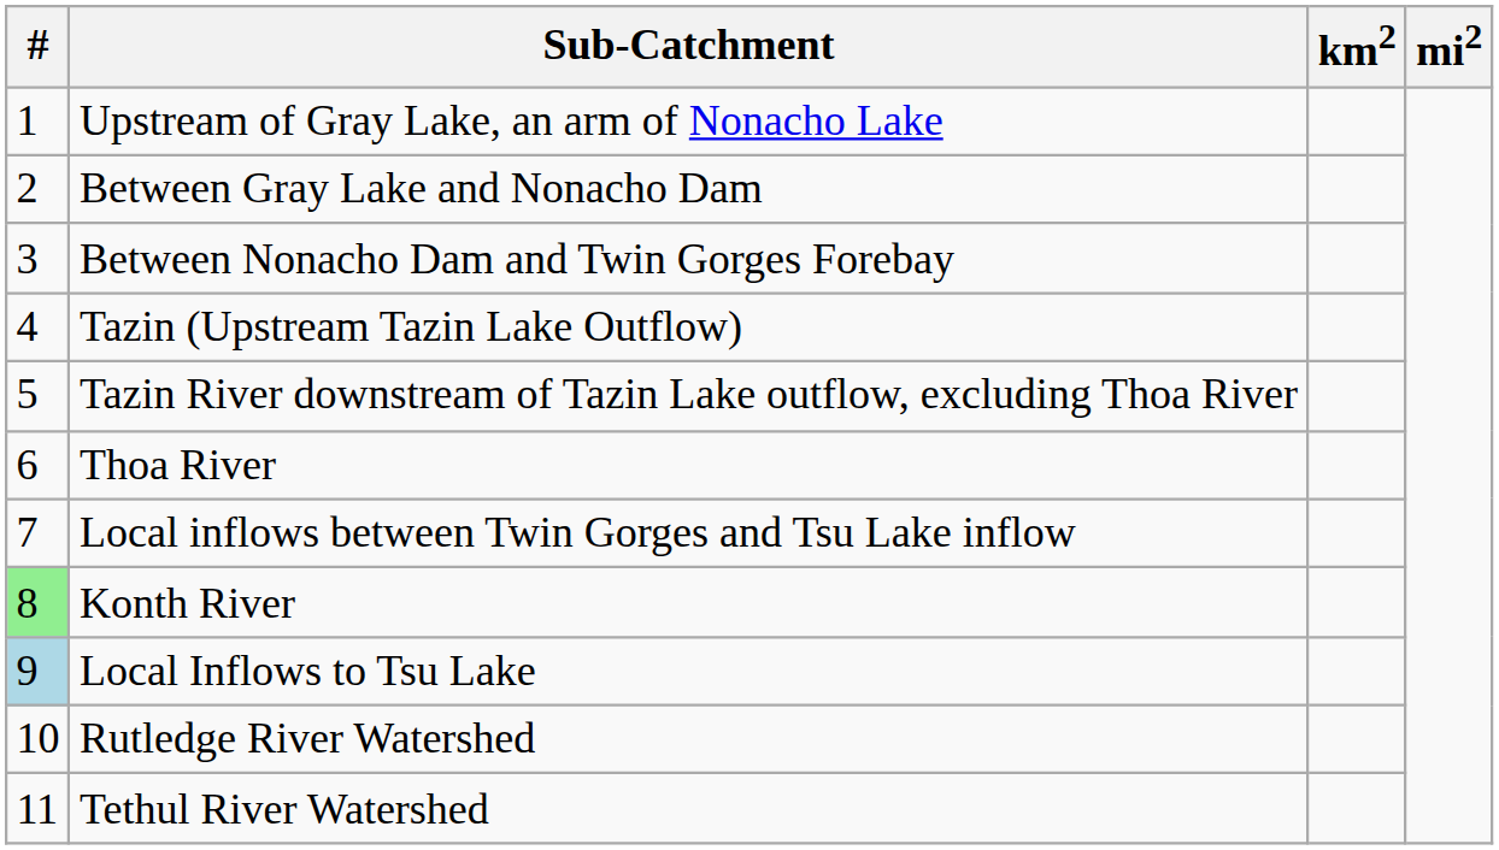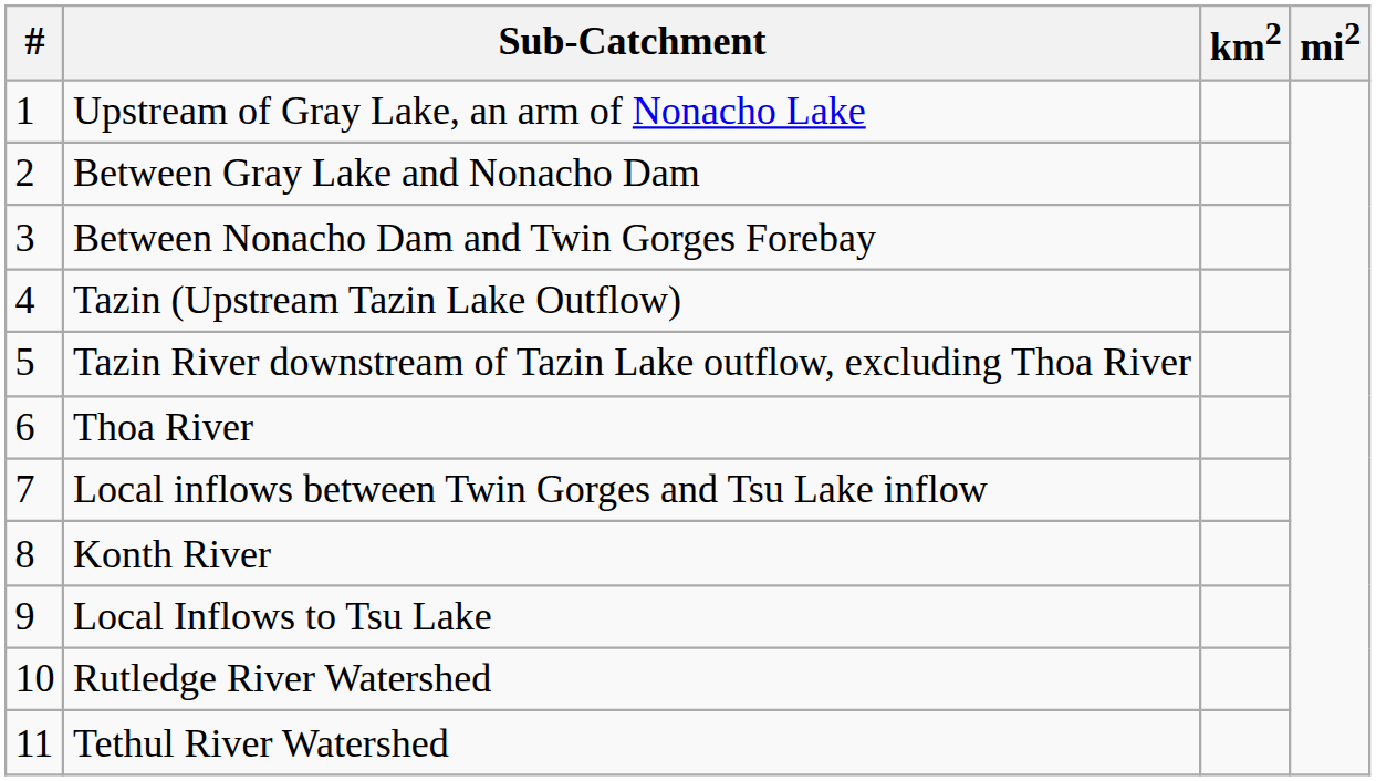Konth River | #: lightgreen background -> no background
Local Inflows to Tsu Lake | #: lightblue background -> no background
